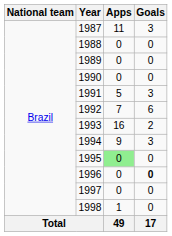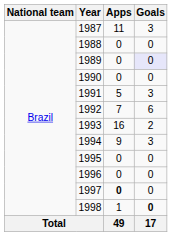1989 | Goals: no background -> lavender background
1995 | Apps: lightgreen background -> no background
1996 | Goals: bold -> normal
1997 | Apps: normal -> bold
1998 | Goals: normal -> bold
